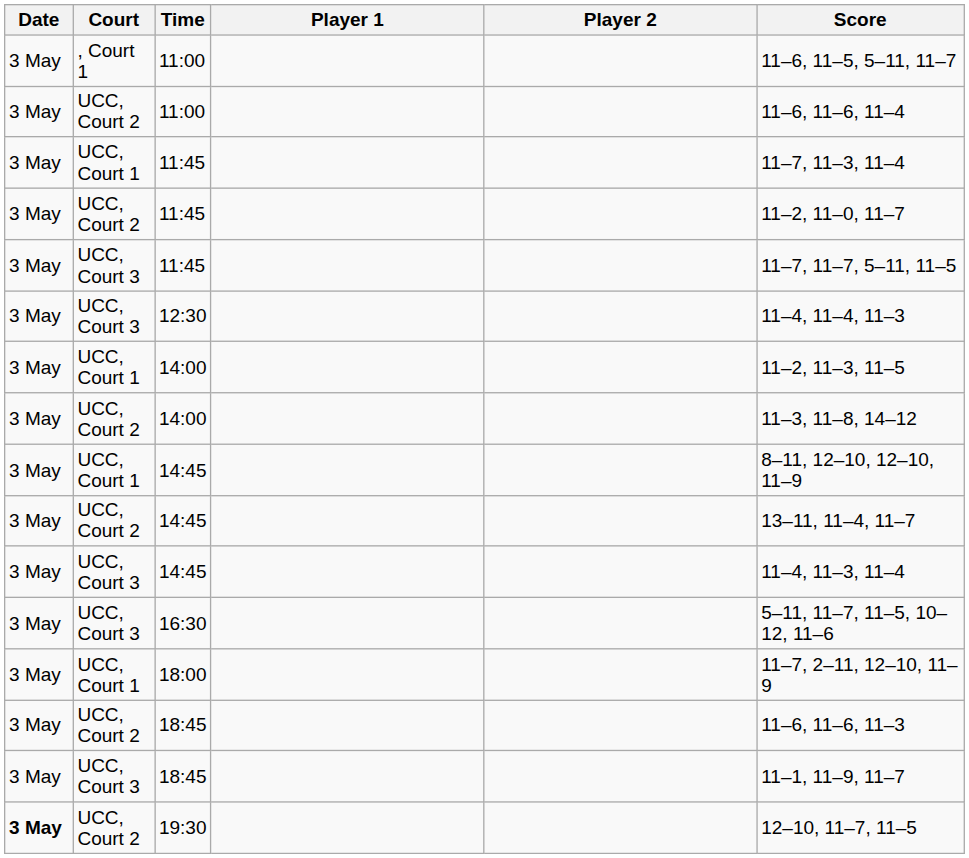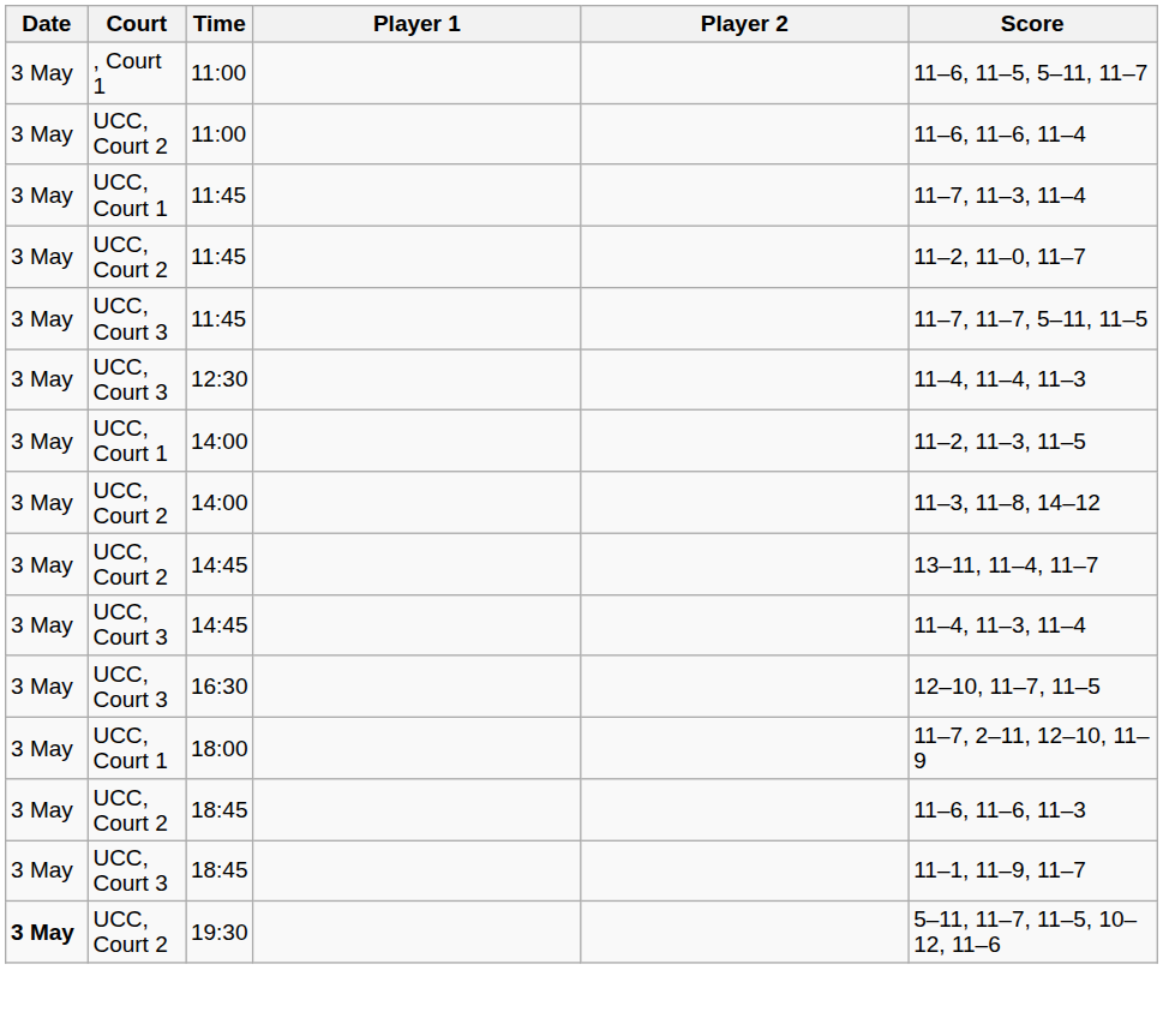- row: 3 May | UCC, Court 1 | 14:45 | 8–11, 12–10, 12–10, 11–9
16:30 | Score: 5–11, 11–7, 11–5, 10–12, 11–6 -> 12–10, 11–7, 11–5
19:30 | Score: 12–10, 11–7, 11–5 -> 5–11, 11–7, 11–5, 10–12, 11–6
